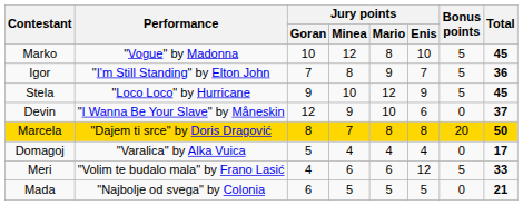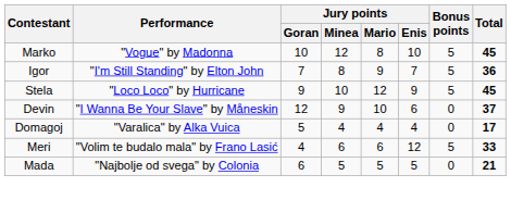- row: Marcela | "Dajem ti srce" by Doris Dragović | 8 | 7 | 8 | 8 | 20 | 50
